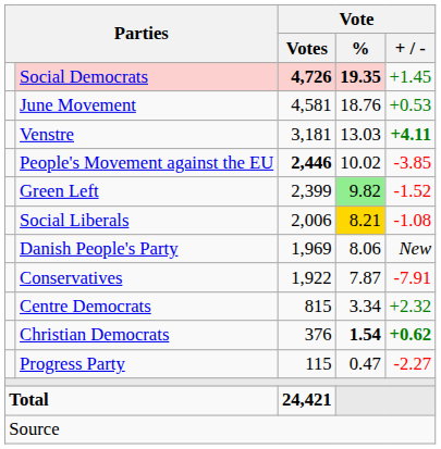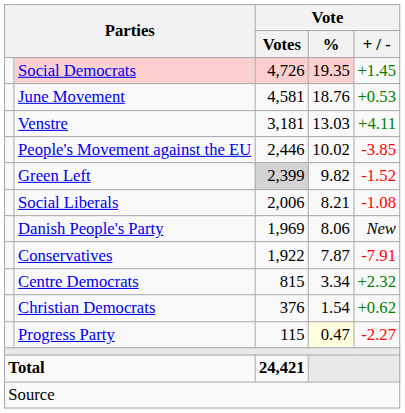Social Democrats | Vote / Votes: bold -> normal
Social Democrats | Vote / %: bold -> normal
Venstre | Vote / + / -: bold -> normal
People's Movement against the EU | Vote / Votes: bold -> normal
Green Left | Vote / Votes: no background -> lightgrey background
Green Left | Vote / %: lightgreen background -> no background
Social Liberals | Vote / %: gold background -> no background
Christian Democrats | Vote / %: bold -> normal
Christian Democrats | Vote / + / -: bold -> normal
Progress Party | Vote / %: no background -> lightyellow background
